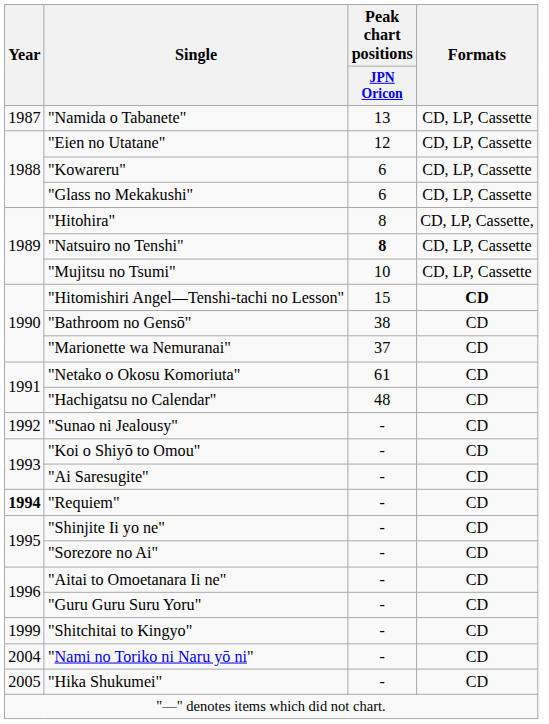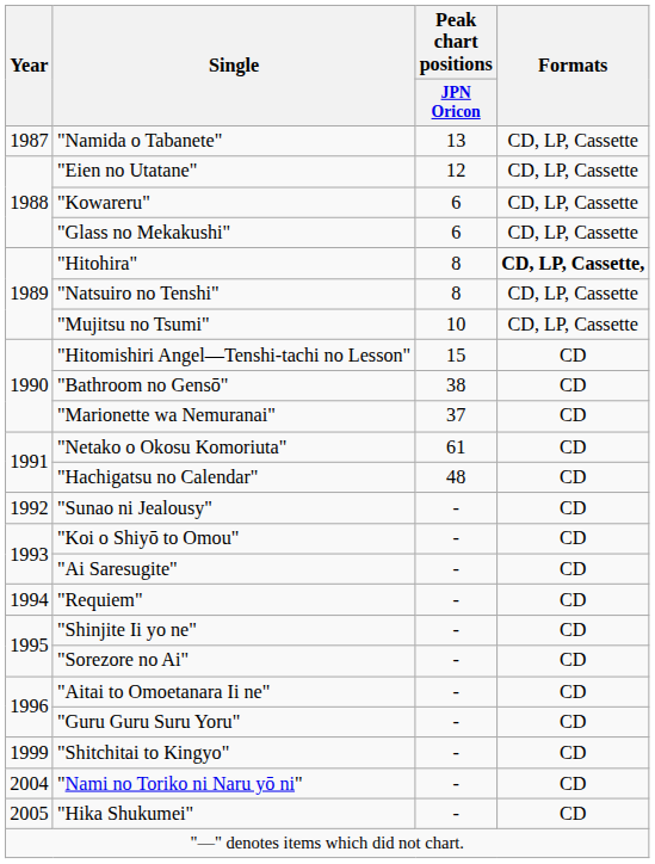"Hitohira" | Formats: normal -> bold
"Natsuiro no Tenshi" | Peak chart positions / JPN Oricon: bold -> normal
"Hitomishiri Angel—Tenshi-tachi no Lesson" | Formats: bold -> normal
"Requiem" | Year: bold -> normal
